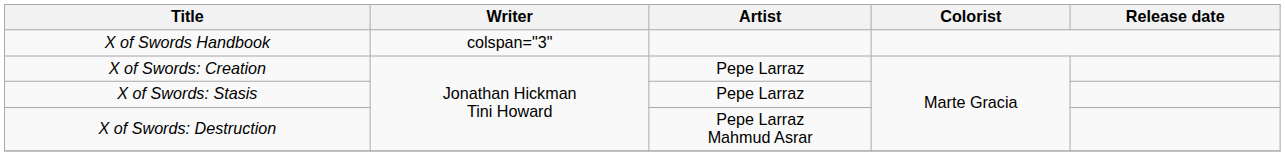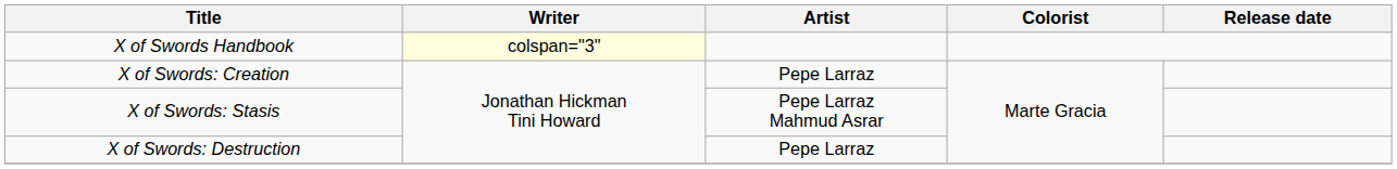X of Swords Handbook | Writer: no background -> lightyellow background
X of Swords: Stasis | Artist: Pepe Larraz -> Pepe Larraz Mahmud Asrar
X of Swords: Destruction | Artist: Pepe Larraz Mahmud Asrar -> Pepe Larraz
